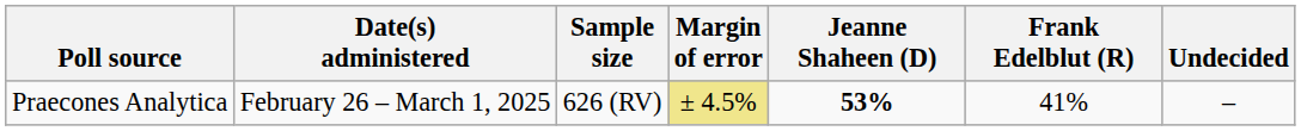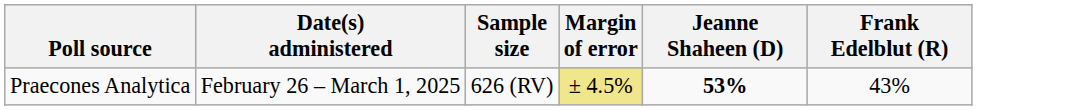- column: Undecided | –
Praecones Analytica | Frank Edelblut (R): 41% -> 43%
